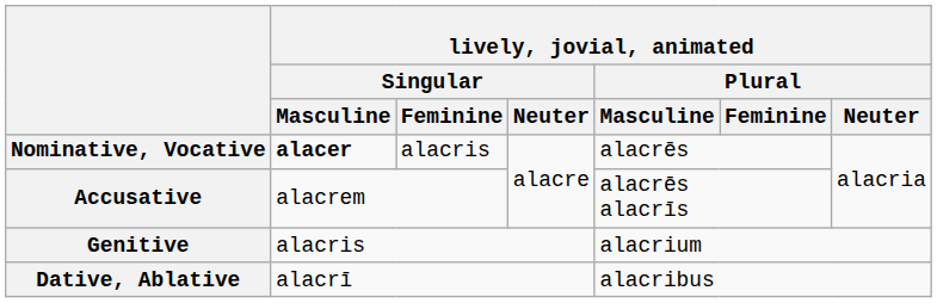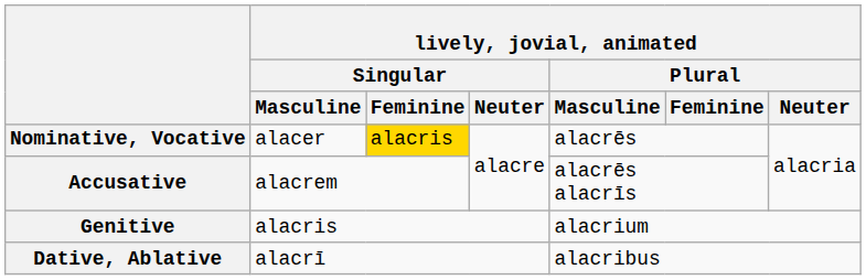Nominative, Vocative | lively, jovial, animated / Singular / Masculine: bold -> normal
Nominative, Vocative | lively, jovial, animated / Singular / Feminine: no background -> gold background
